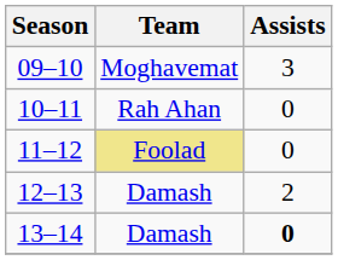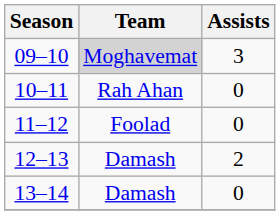09–10 | Team: no background -> lightgrey background
11–12 | Team: khaki background -> no background
13–14 | Assists: bold -> normal
